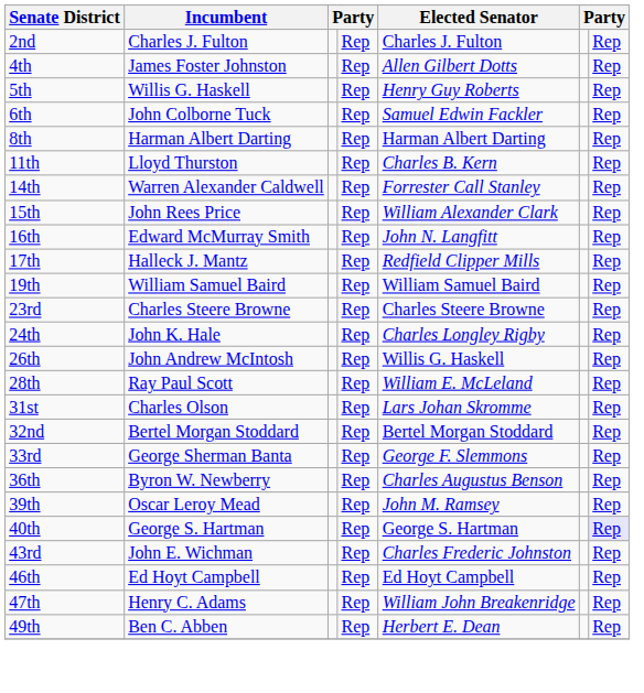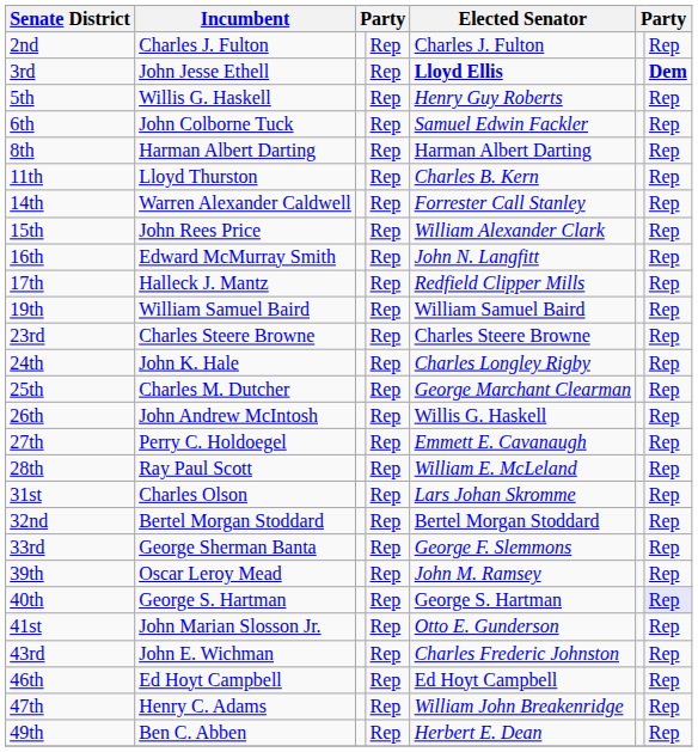+ row: 3rd | John Jesse Ethell | Rep | Lloyd Ellis | Dem
- row: 4th | James Foster Johnston | Rep | Allen Gilbert Dotts | Rep
+ row: 25th | Charles M. Dutcher | Rep | George Marchant Clearman | Rep
+ row: 27th | Perry C. Holdoegel | Rep | Emmett E. Cavanaugh | Rep
- row: 36th | Byron W. Newberry | Rep | Charles Augustus Benson | Rep
+ row: 41st | John Marian Slosson Jr. | Rep | Otto E. Gunderson | Rep
